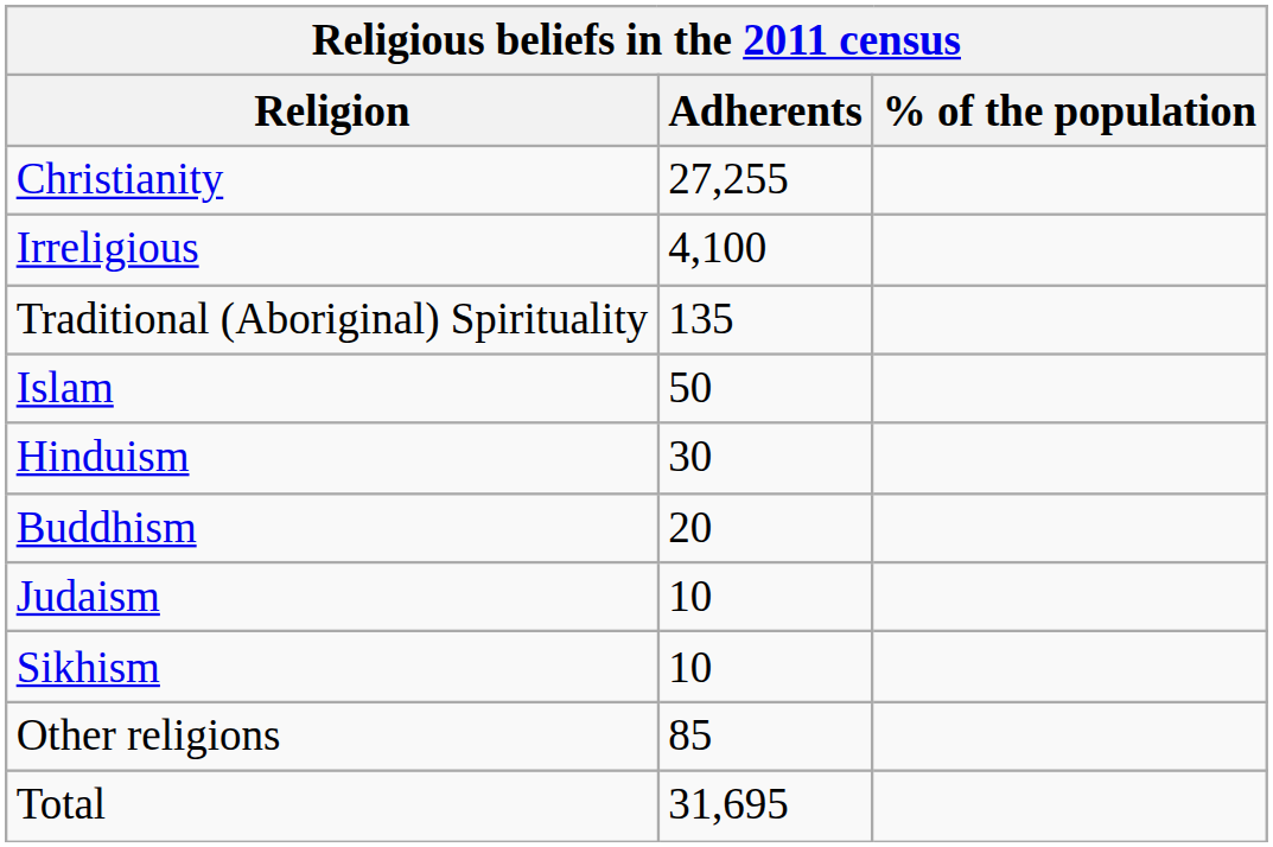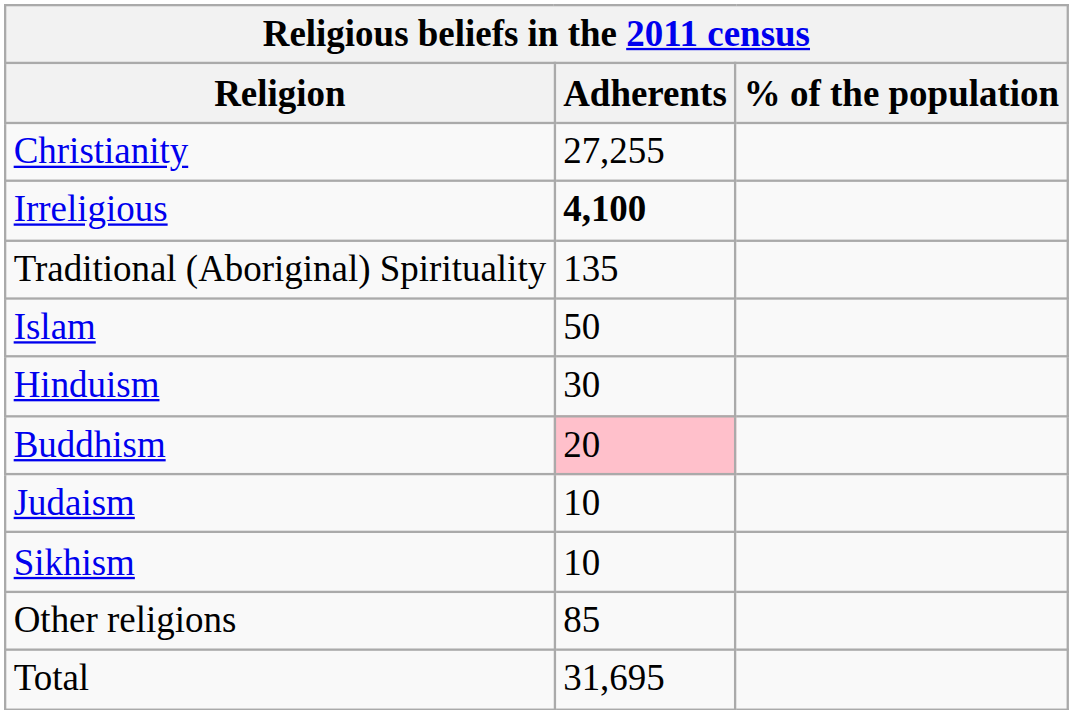Irreligious | Adherents: normal -> bold
Buddhism | Adherents: no background -> pink background
